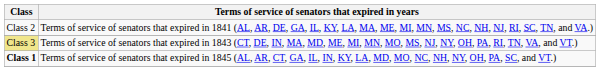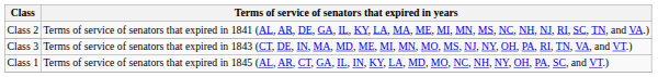Class 3 | Class: khaki background -> no background
Class 1 | Class: bold -> normal
